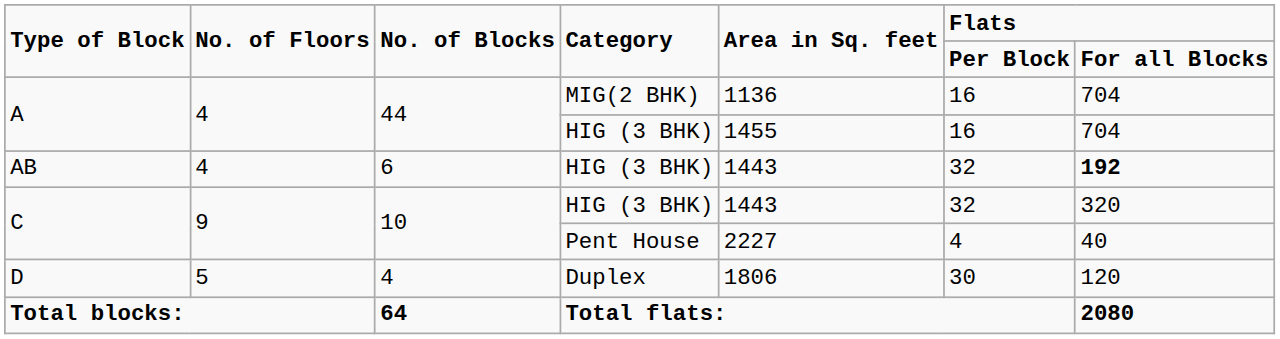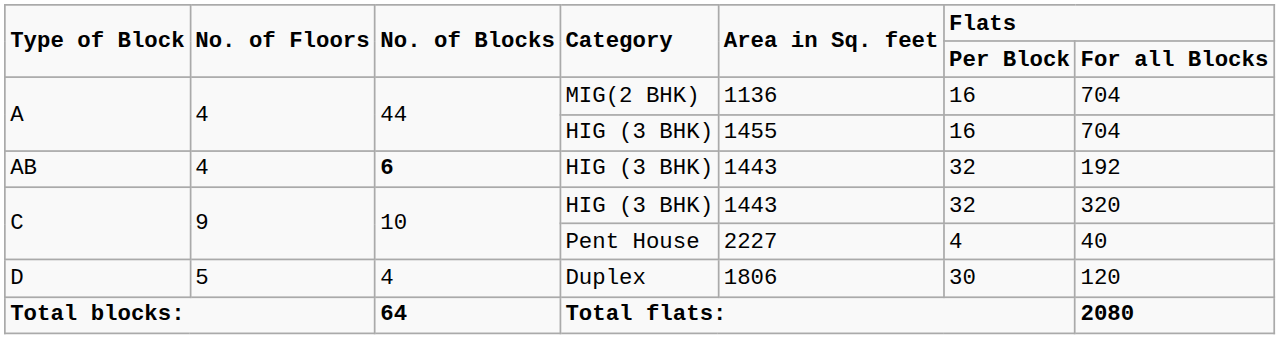AB | No. of Blocks: normal -> bold
AB | column 7: bold -> normal
